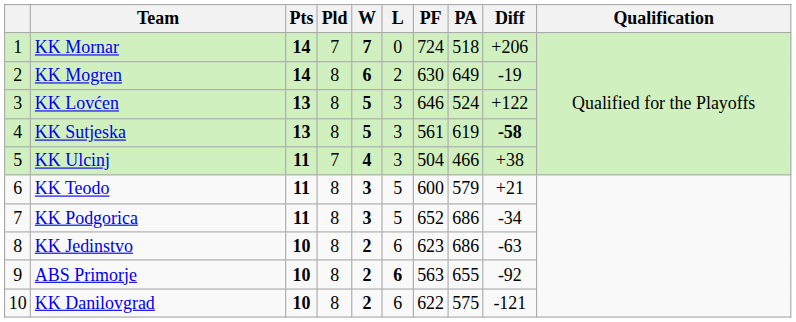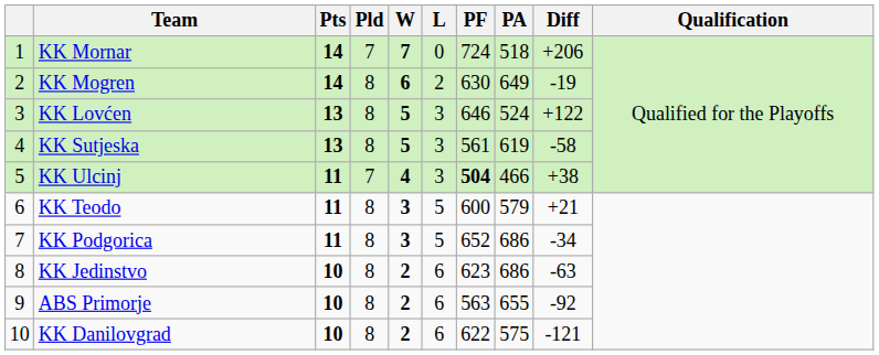KK Sutjeska | Diff: bold -> normal
KK Ulcinj | PF: normal -> bold
ABS Primorje | L: bold -> normal
